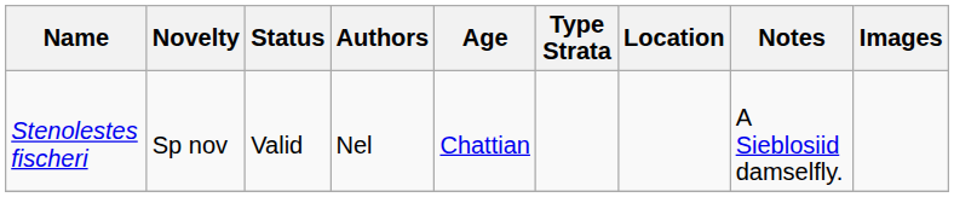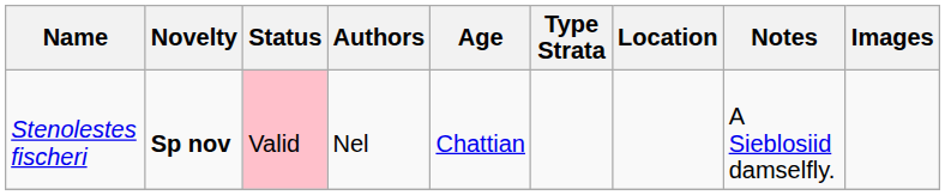Stenolestes fischeri | Novelty: normal -> bold
Stenolestes fischeri | Status: no background -> pink background
